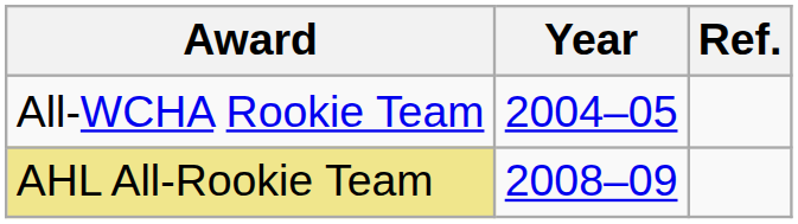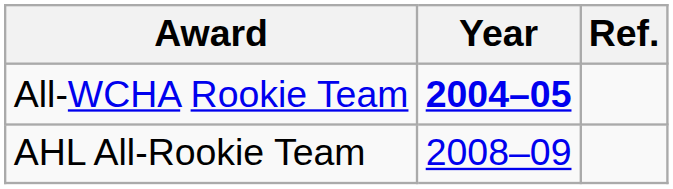row 2 | Year: normal -> bold
row 3 | Award: khaki background -> no background
